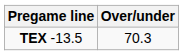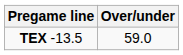TEX -13.5 | Over/under: 70.3 -> 59.0
